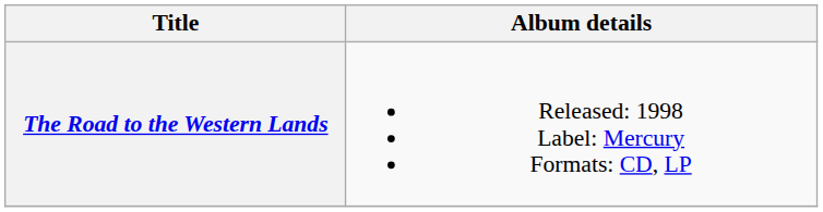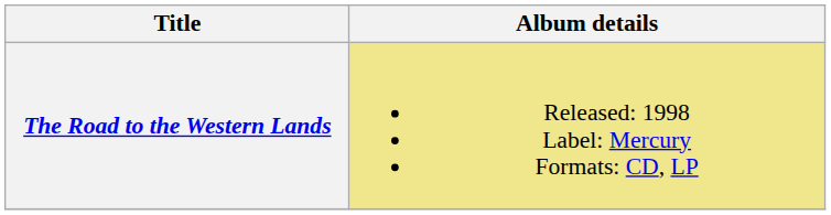The Road to the Western Lands | Album details: no background -> khaki background
